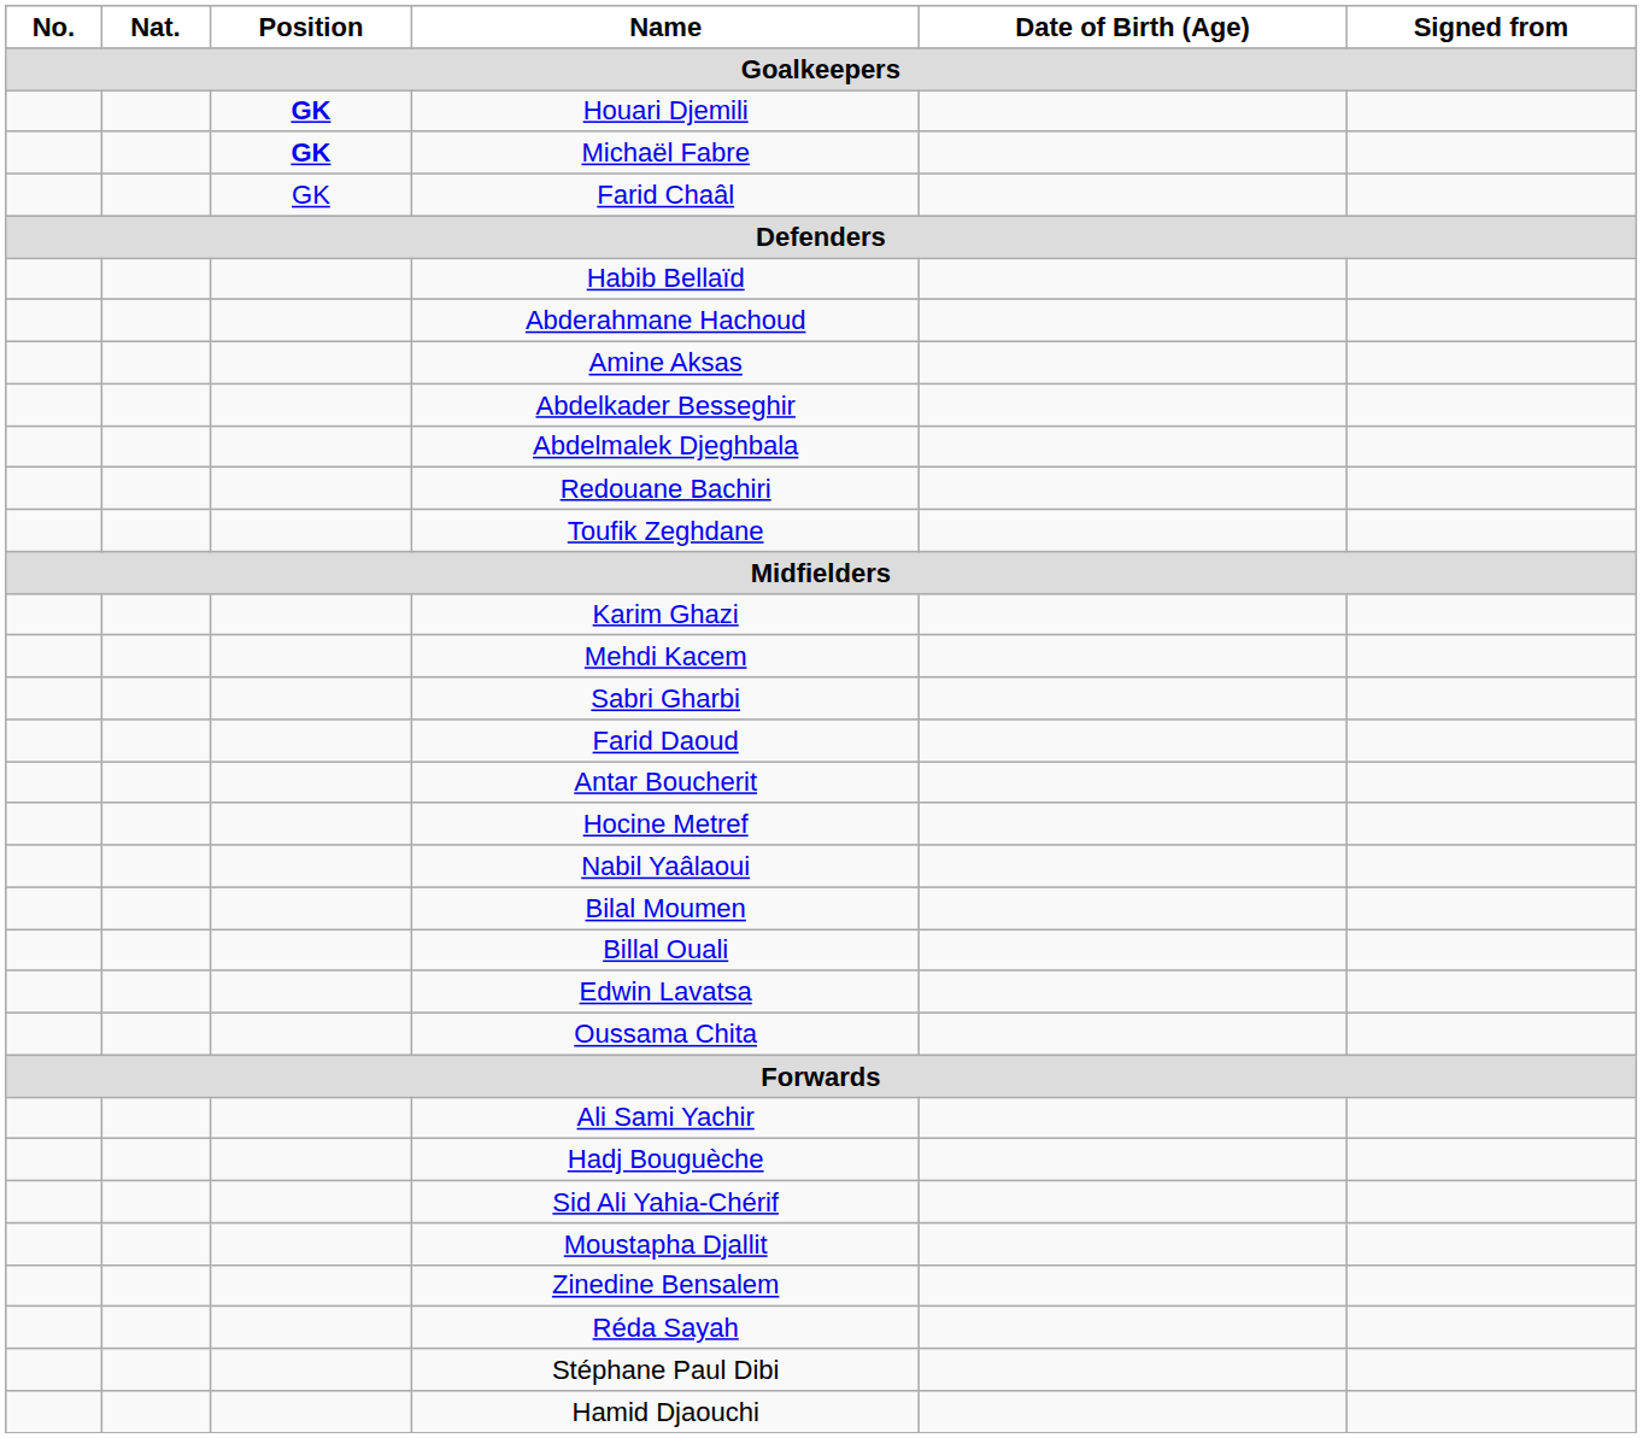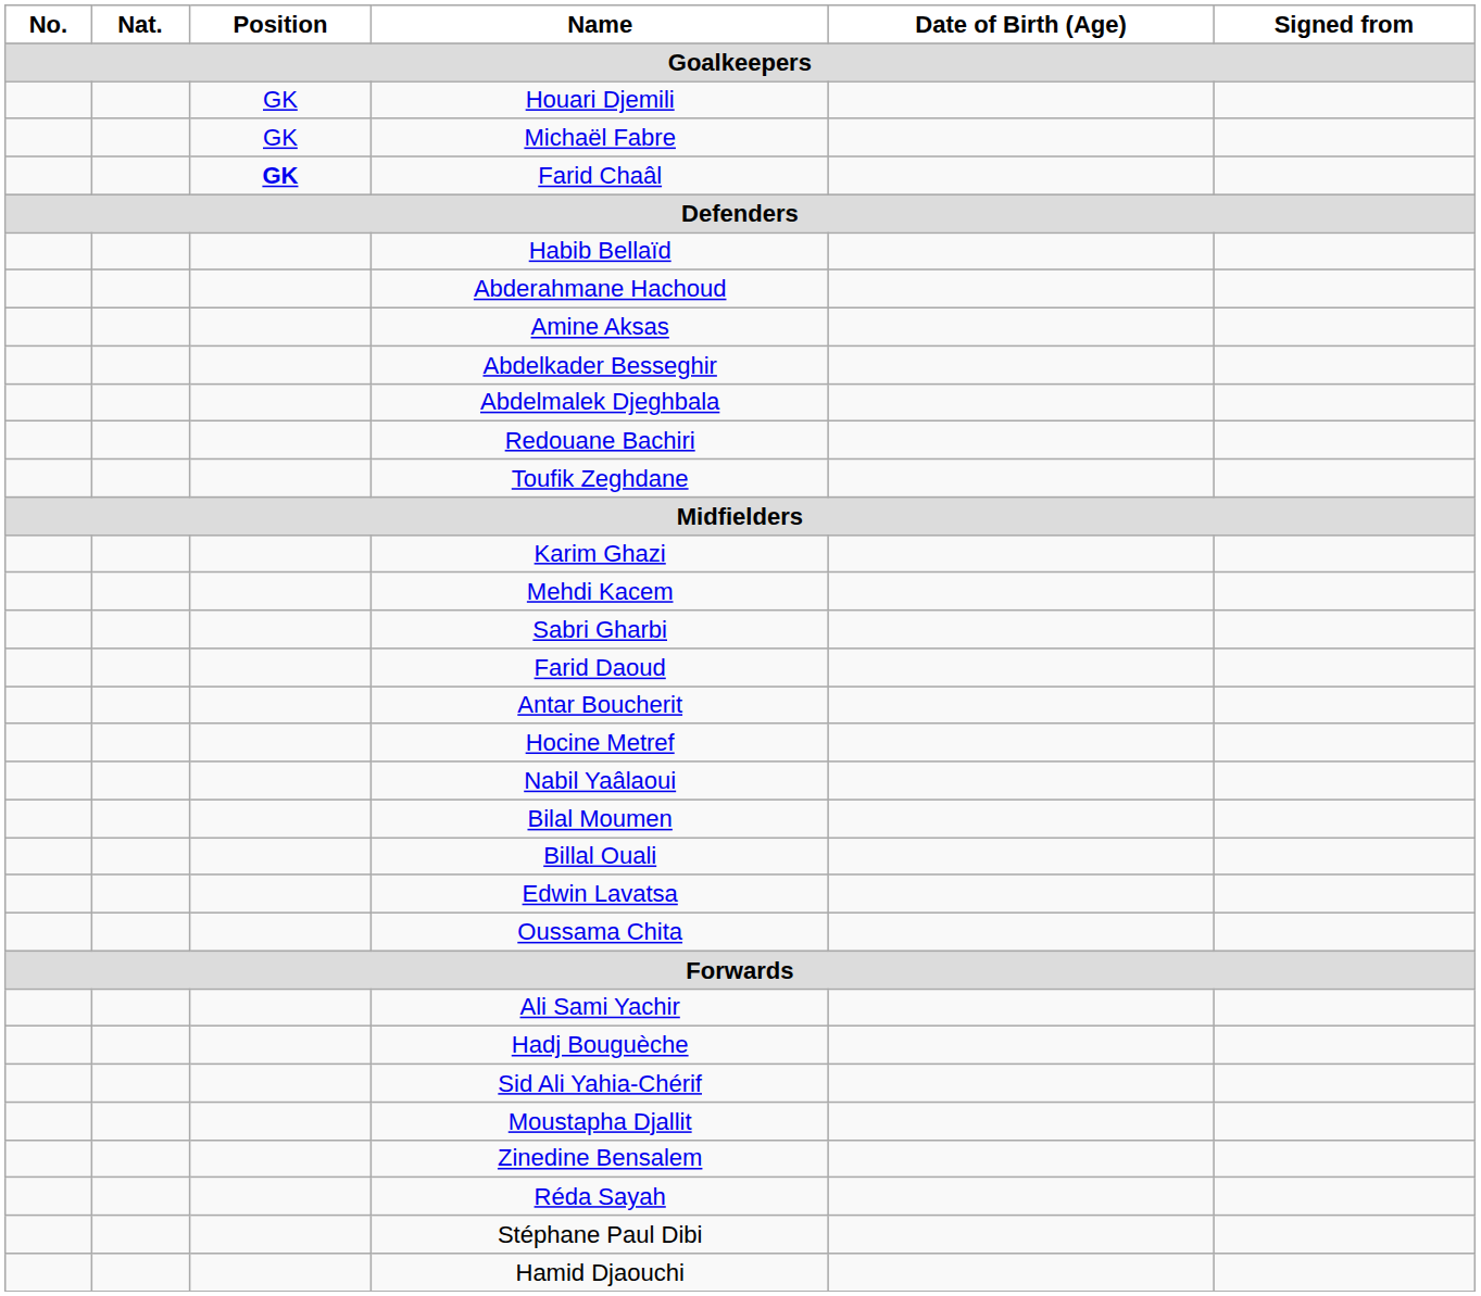Houari Djemili | Position: bold -> normal
Michaël Fabre | Position: bold -> normal
Farid Chaâl | Position: normal -> bold
